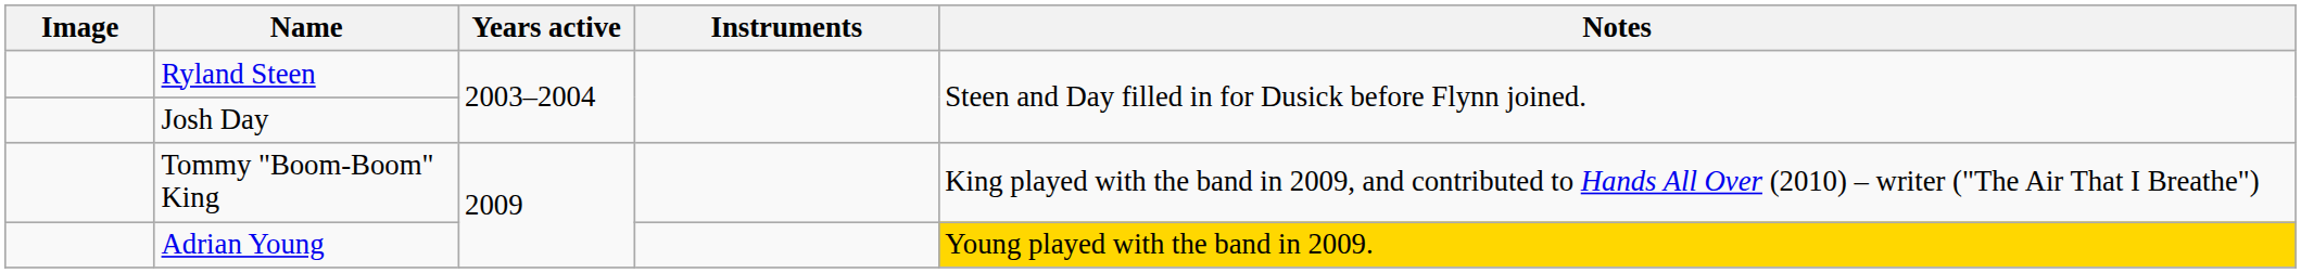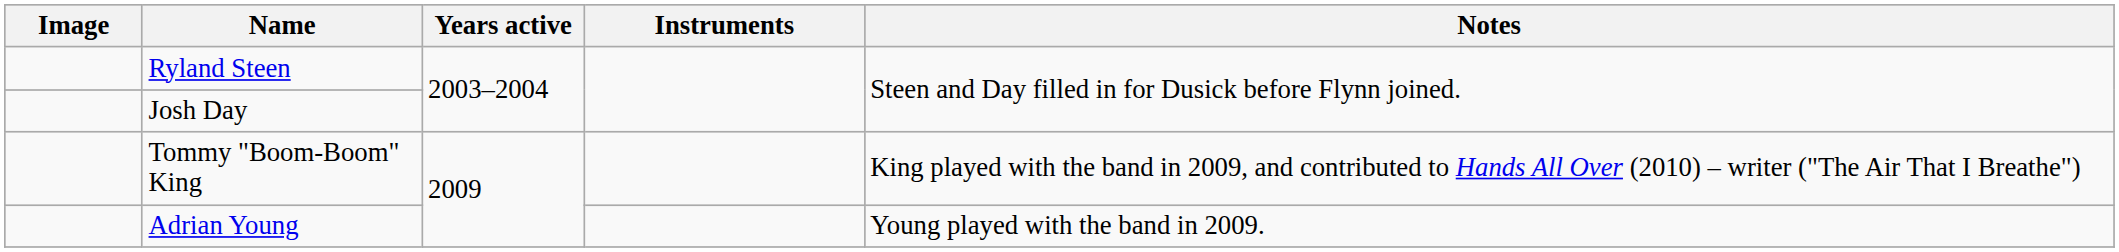Adrian Young | Notes: gold background -> no background
